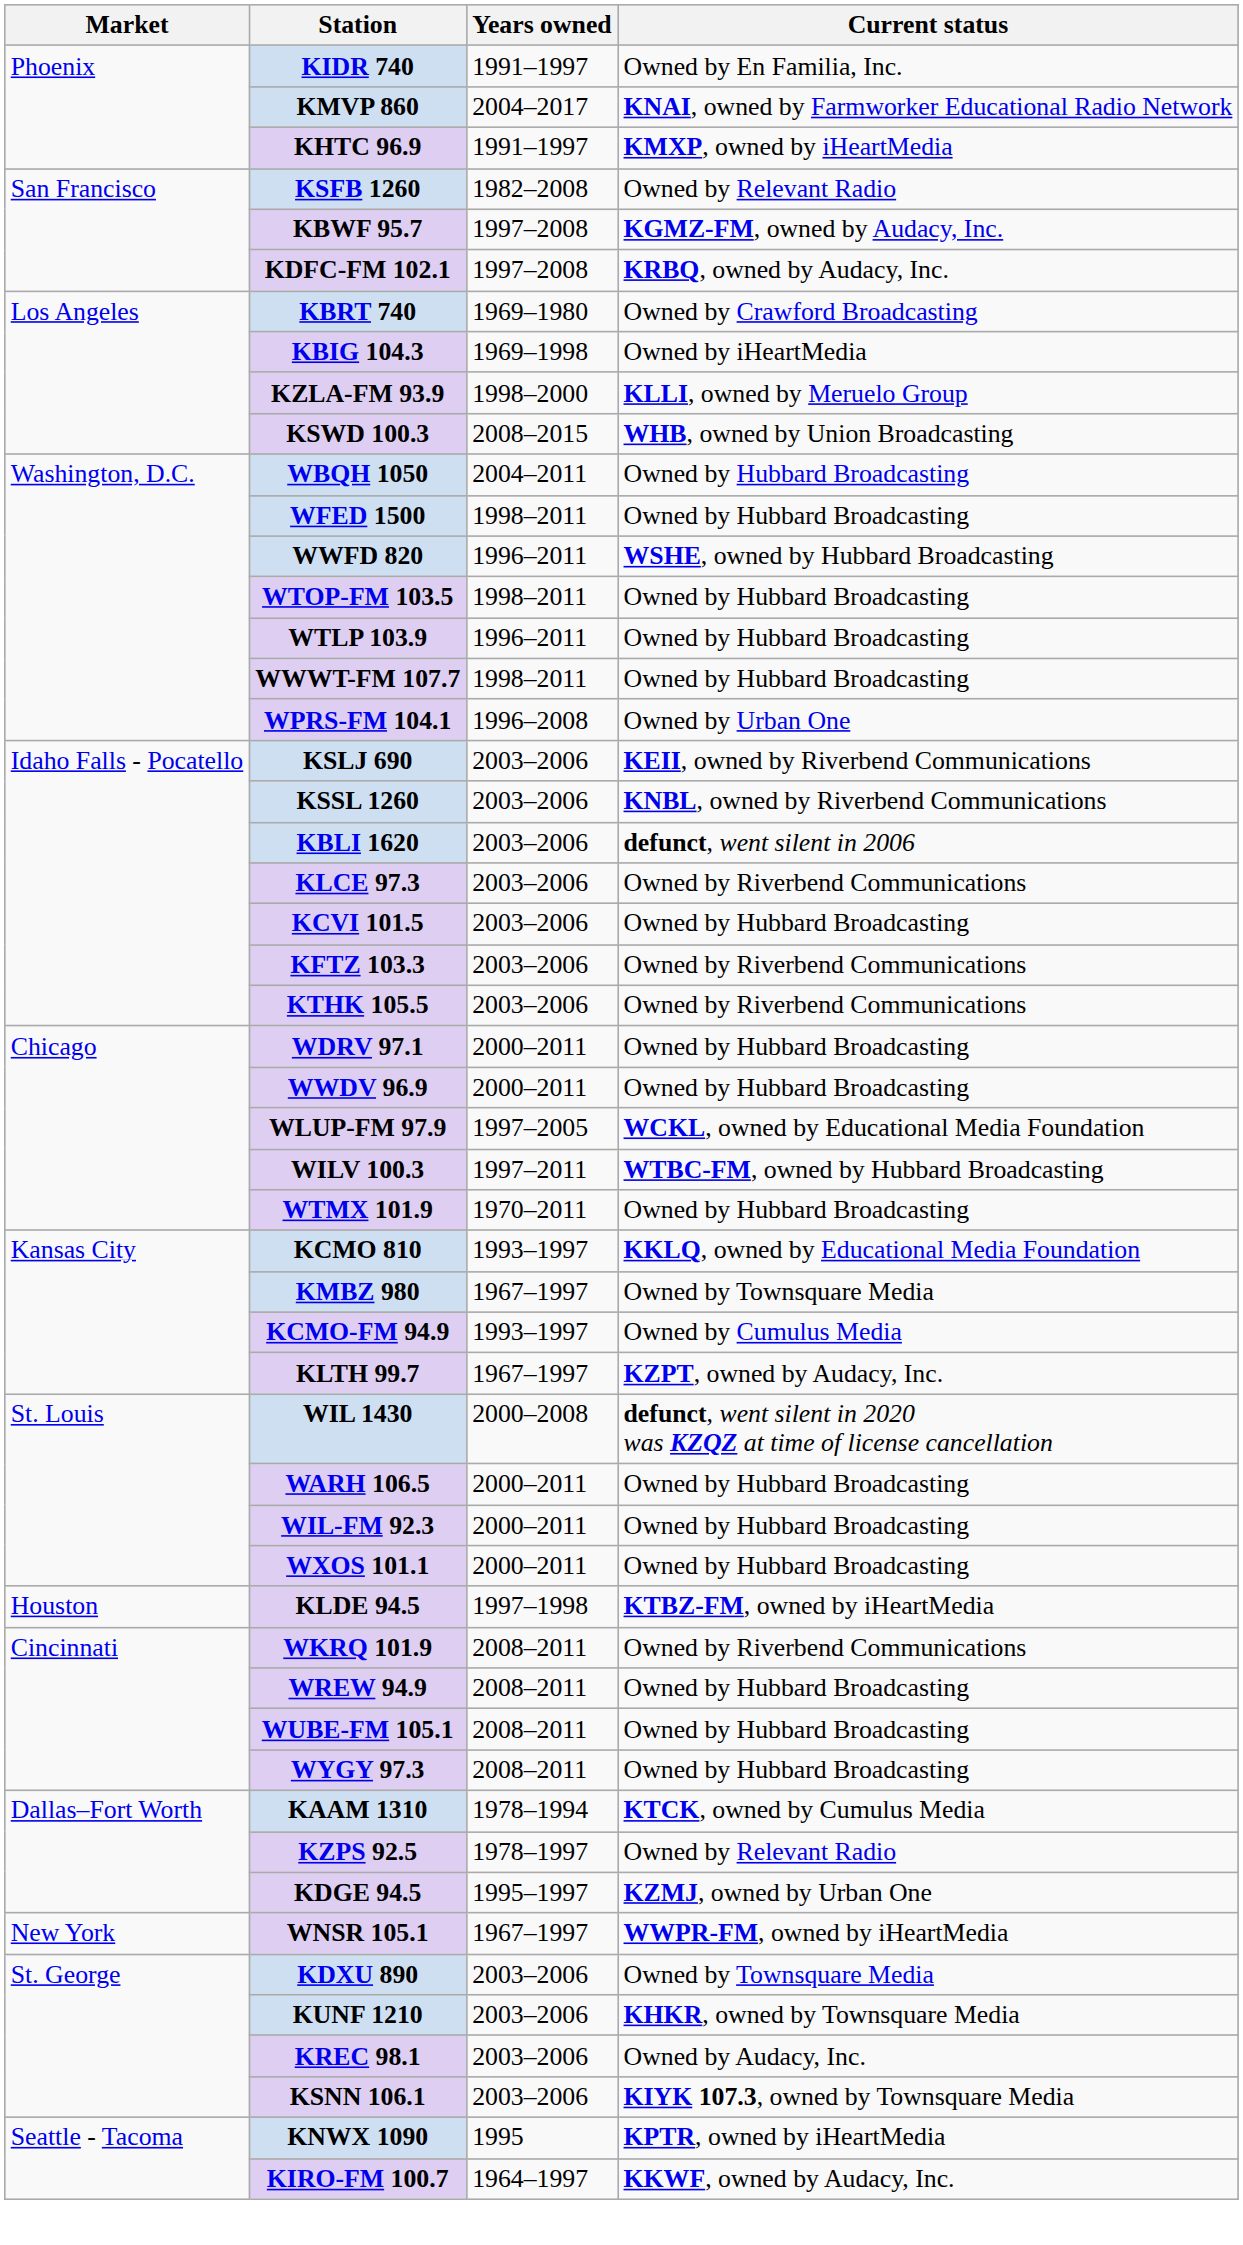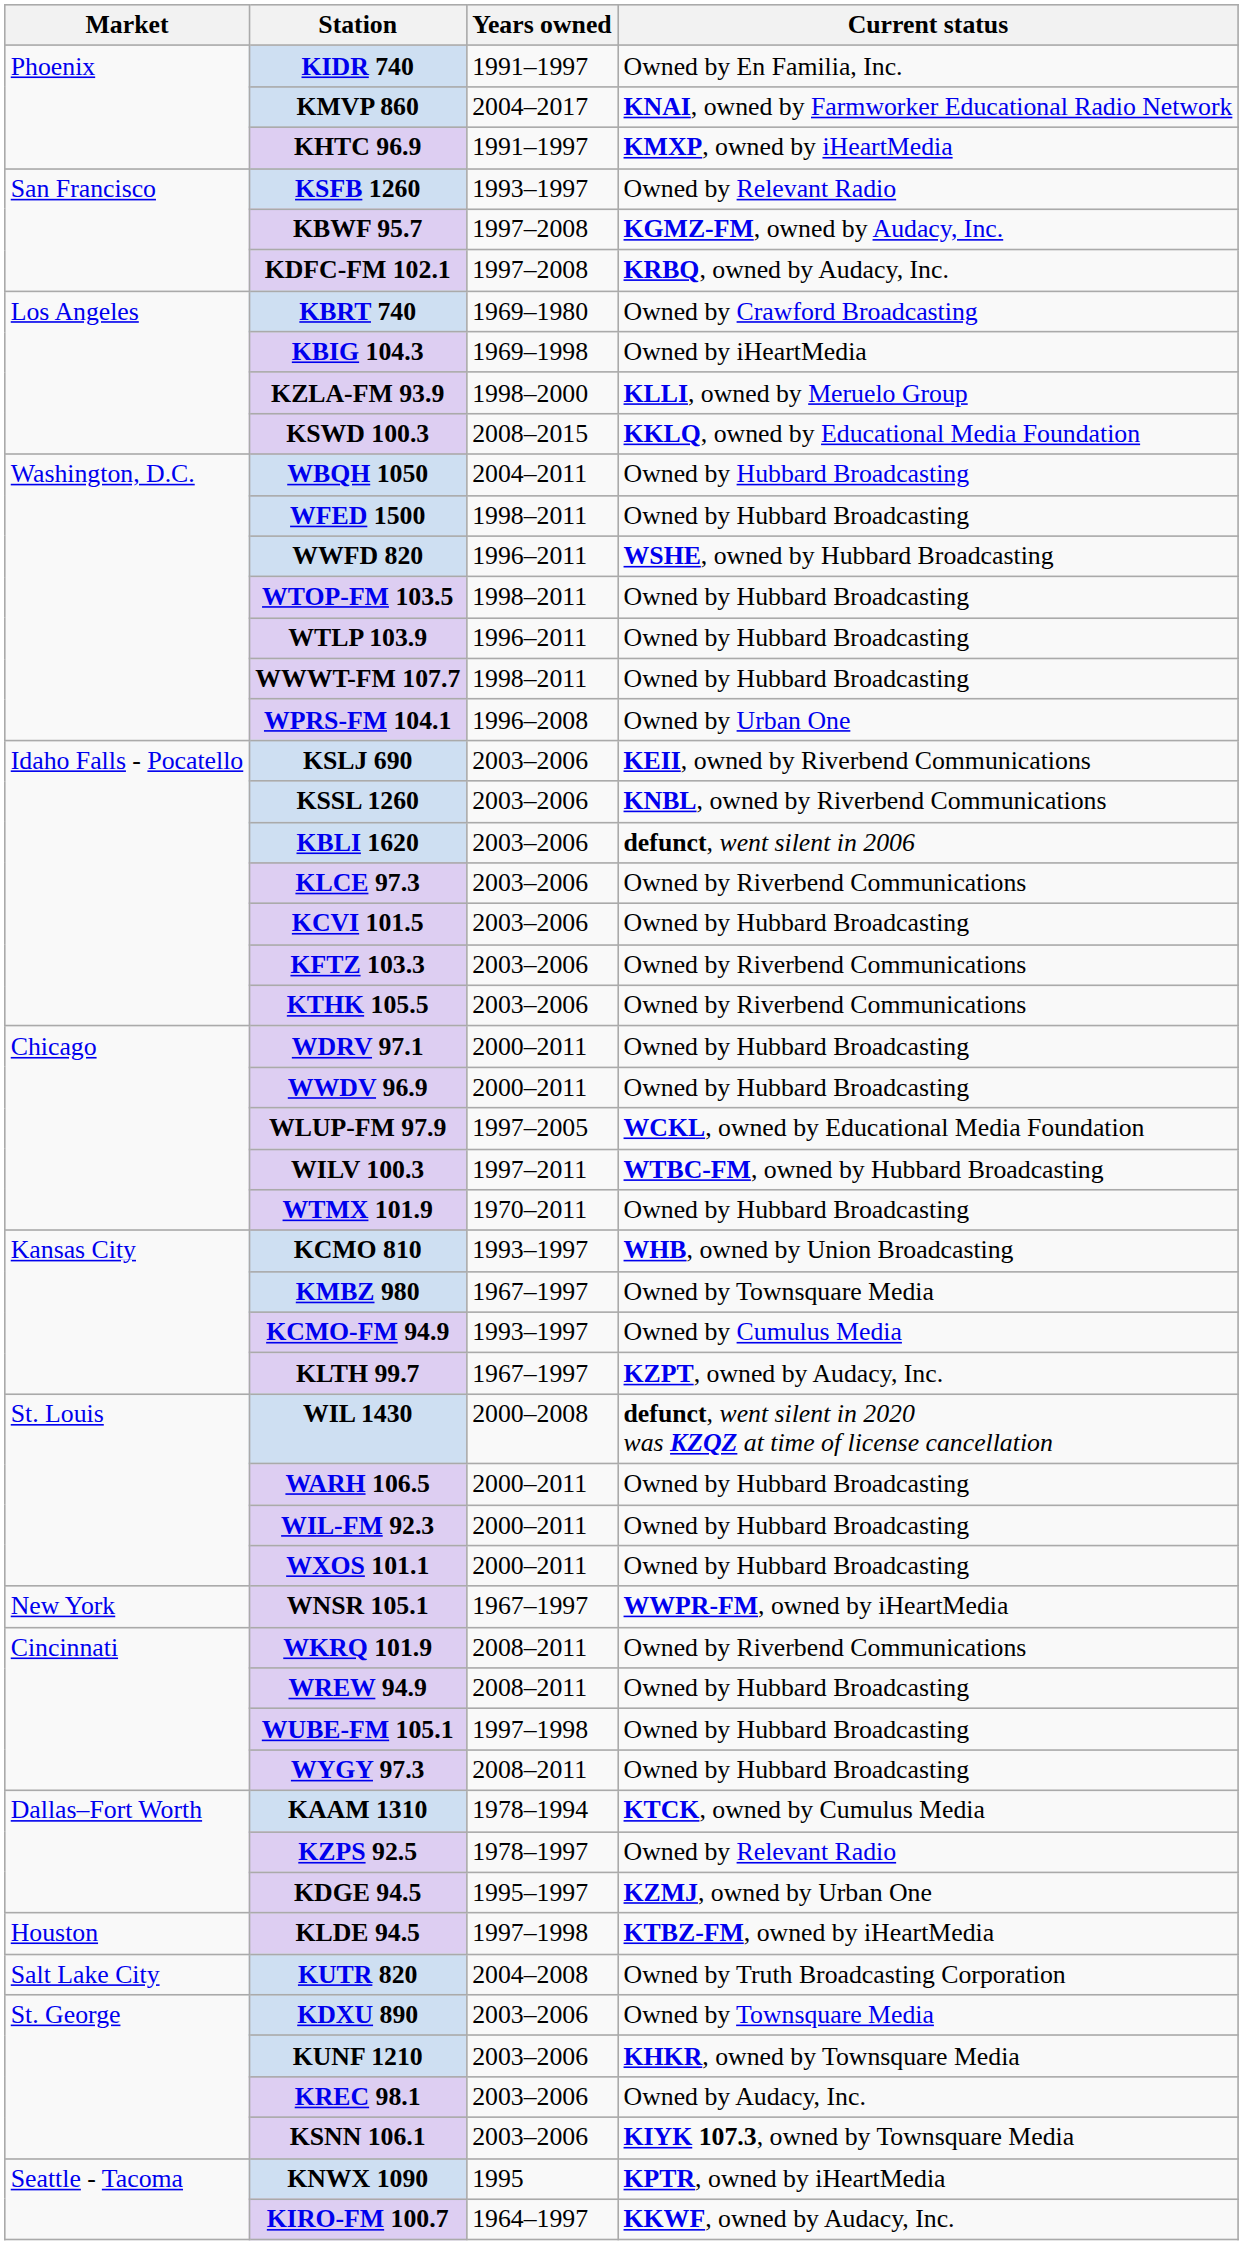KSFB 1260 | Years owned: 1982–2008 -> 1993–1997
KSWD 100.3 | Current status: WHB, owned by Union Broadcasting -> KKLQ, owned by Educational Media Foundation
KCMO 810 | Current status: KKLQ, owned by Educational Media Foundation -> WHB, owned by Union Broadcasting
rows swapped: WNSR 105.1 <-> KLDE 94.5
WUBE-FM 105.1 | Years owned: 2008–2011 -> 1997–1998
+ row: Salt Lake City | KUTR 820 | 2004–2008 | Owned by Truth Broadcasting Corporation
